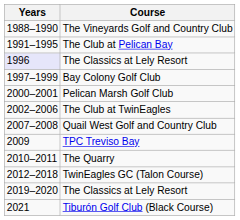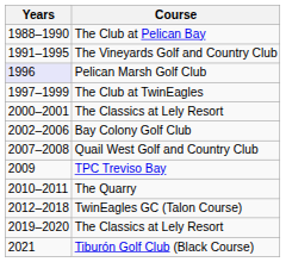row 2 | Course: The Vineyards Golf and Country Club -> The Club at Pelican Bay
row 3 | Course: The Club at Pelican Bay -> The Vineyards Golf and Country Club
row 4 | Course: The Classics at Lely Resort -> Pelican Marsh Golf Club
row 5 | Course: Bay Colony Golf Club -> The Club at TwinEagles
row 6 | Course: Pelican Marsh Golf Club -> The Classics at Lely Resort
row 7 | Course: The Club at TwinEagles -> Bay Colony Golf Club
